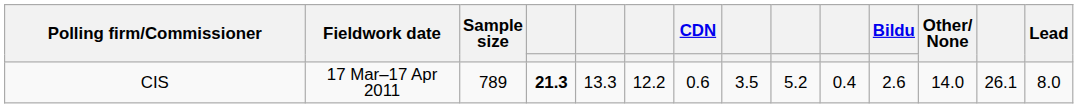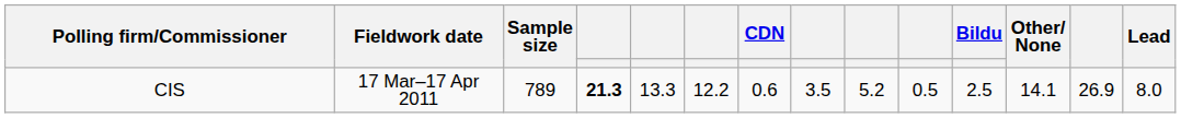CIS | column 10: 0.4 -> 0.5
CIS | Bildu: 2.6 -> 2.5
CIS | Other/ None: 14.0 -> 14.1
CIS | column 13: 26.1 -> 26.9
